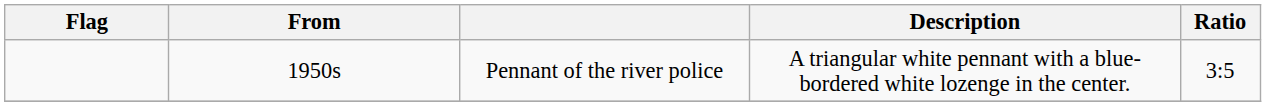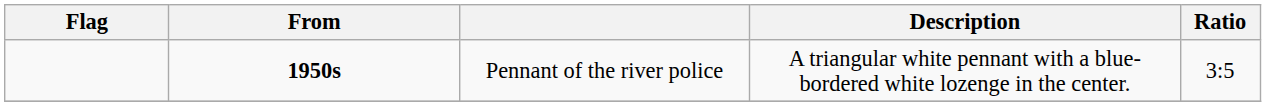Pennant of the river police | From: normal -> bold
